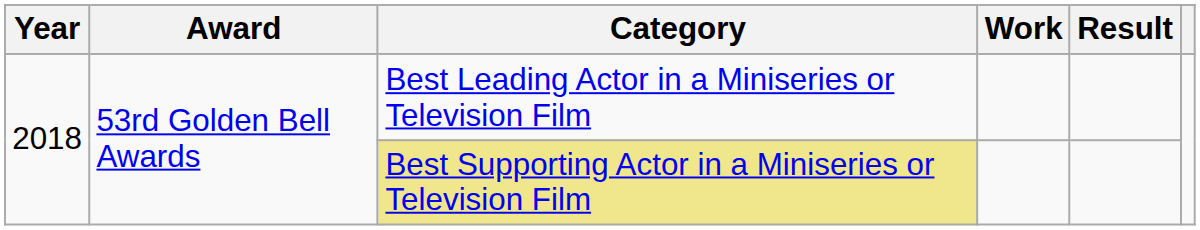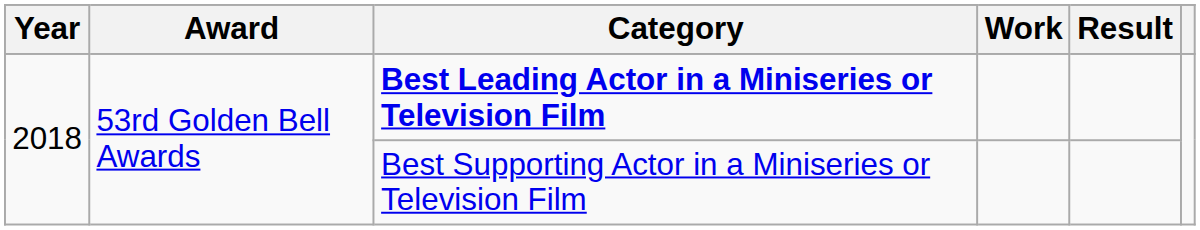Best Leading Actor in a Miniseries or Television Film | Category: normal -> bold
Best Supporting Actor in a Miniseries or Television Film | Category: khaki background -> no background
